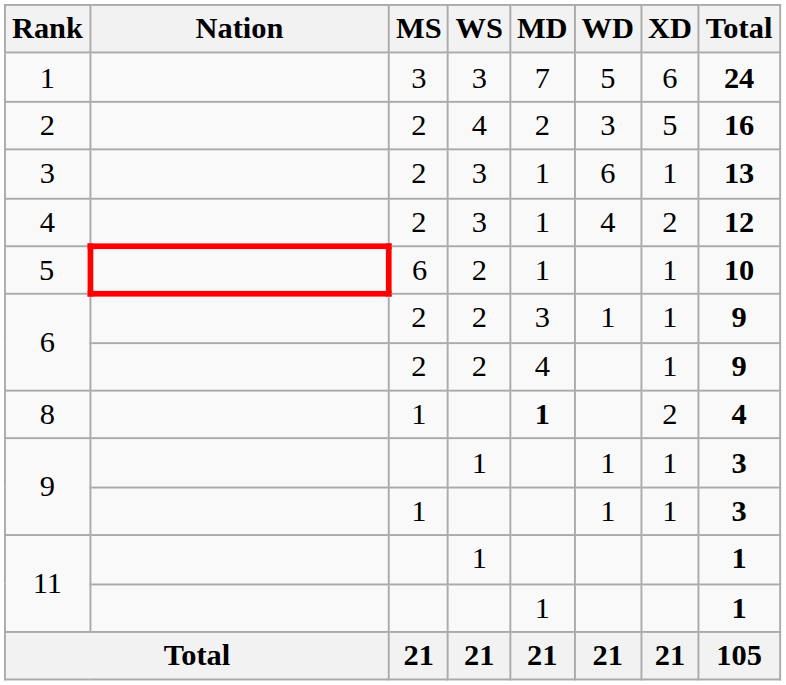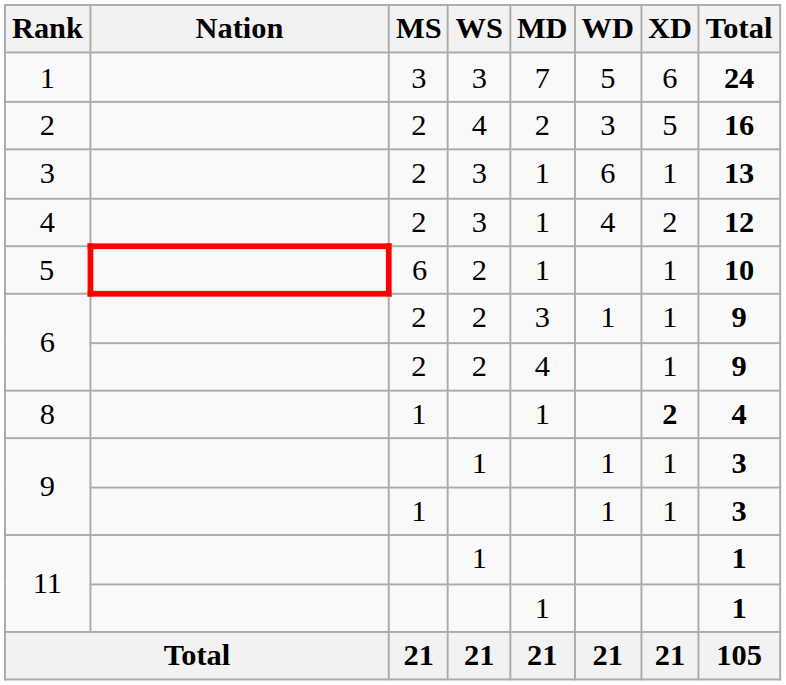8 | MD: bold -> normal
8 | XD: normal -> bold
